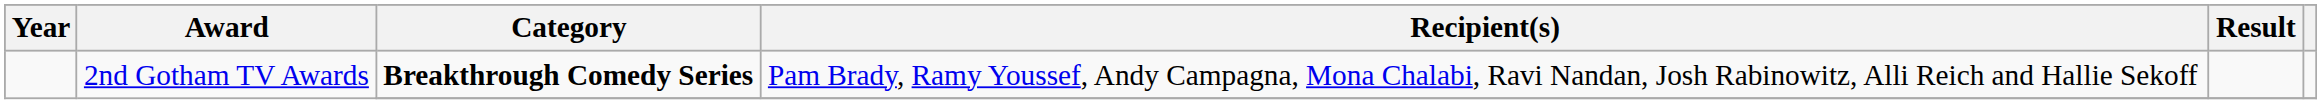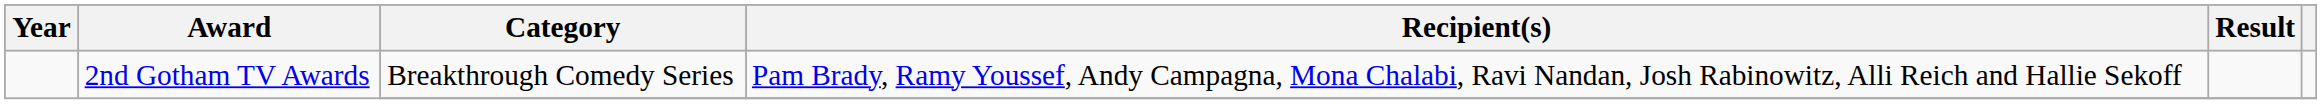2nd Gotham TV Awards / Breakthrough Comedy Series | Category: bold -> normal
